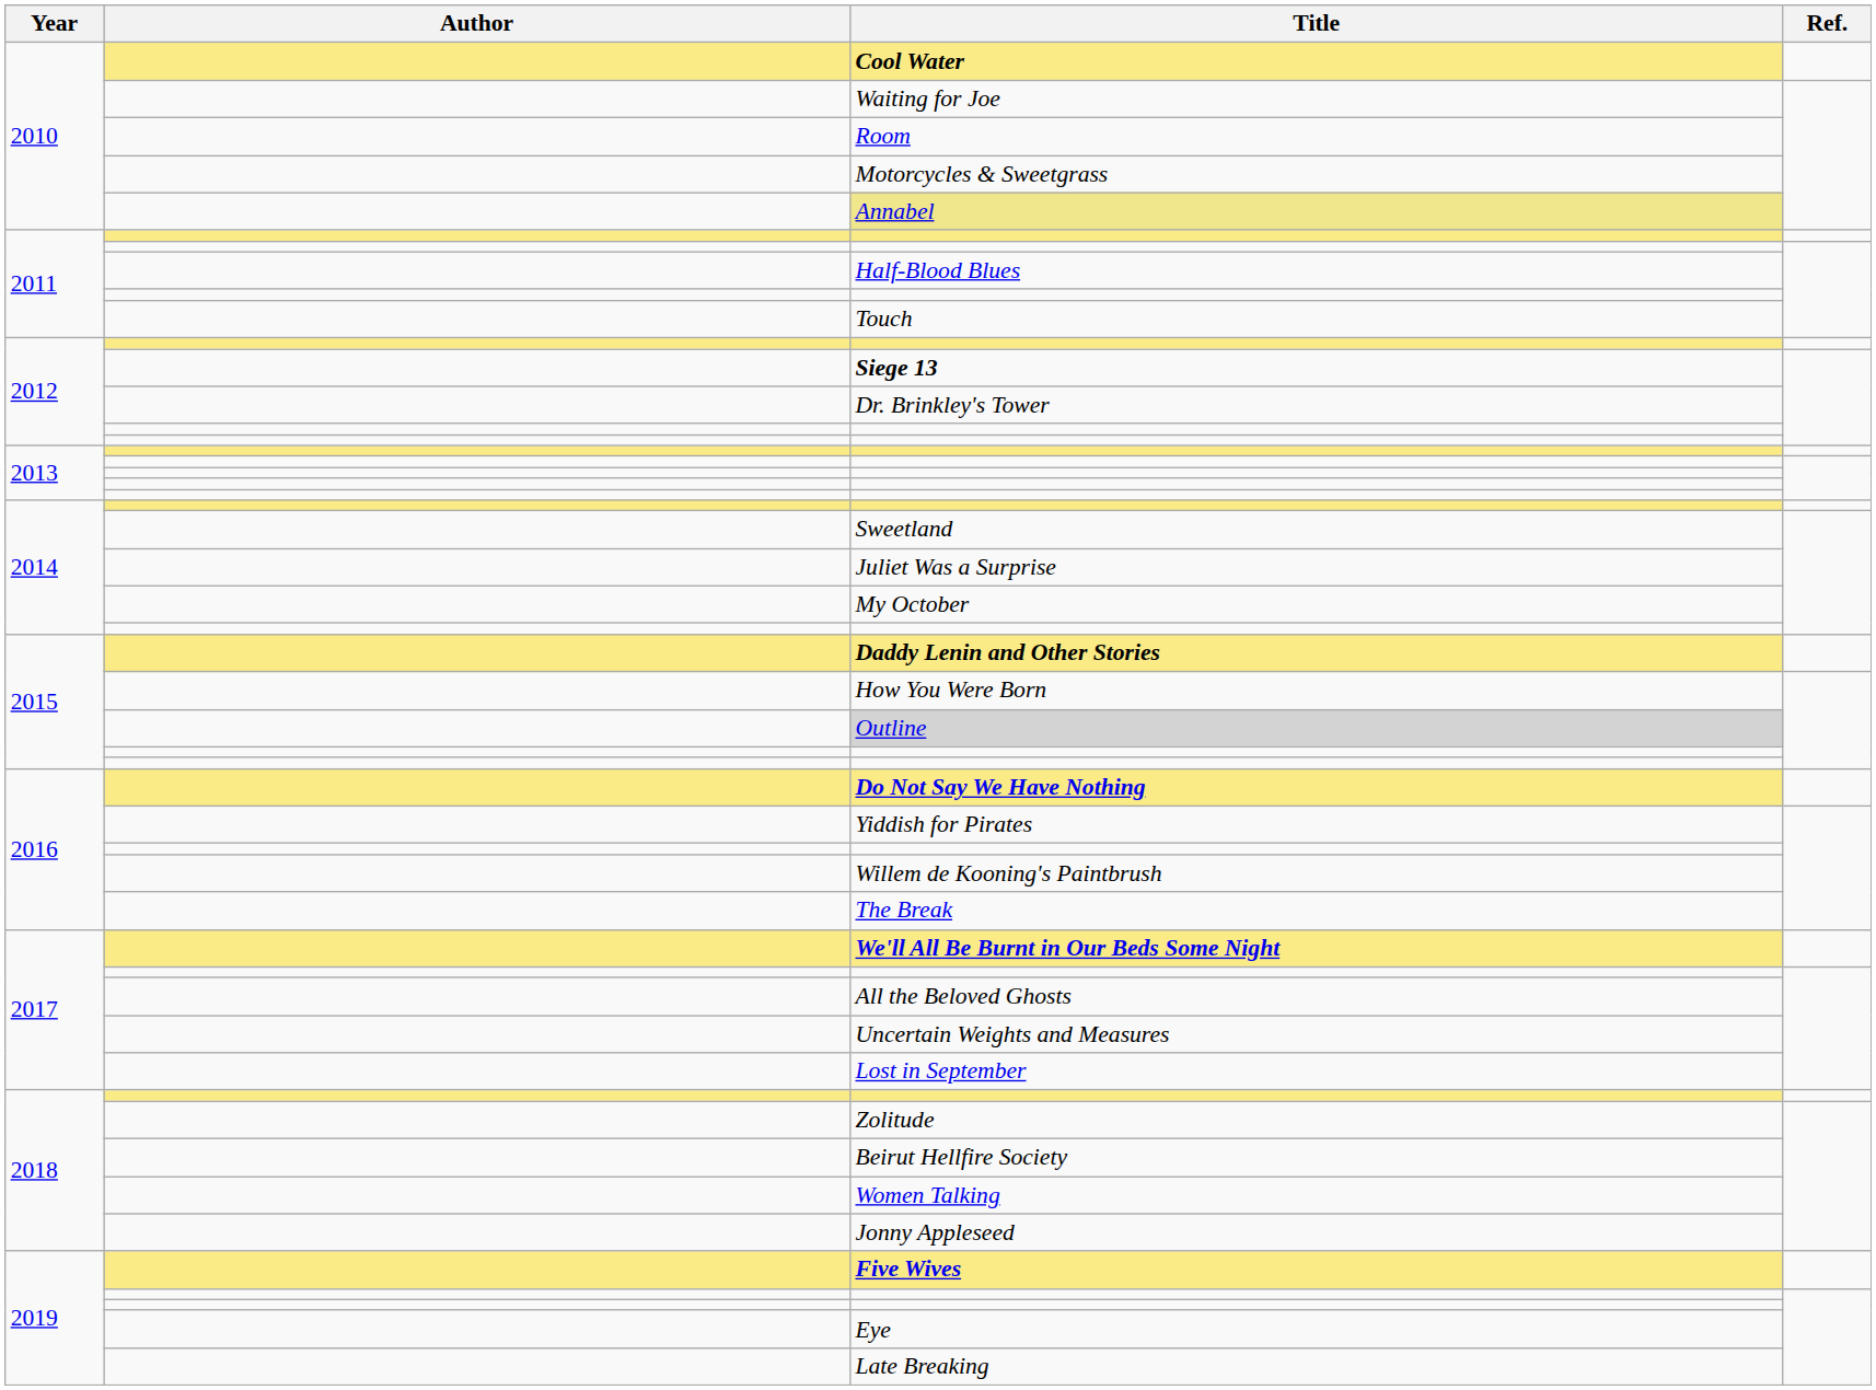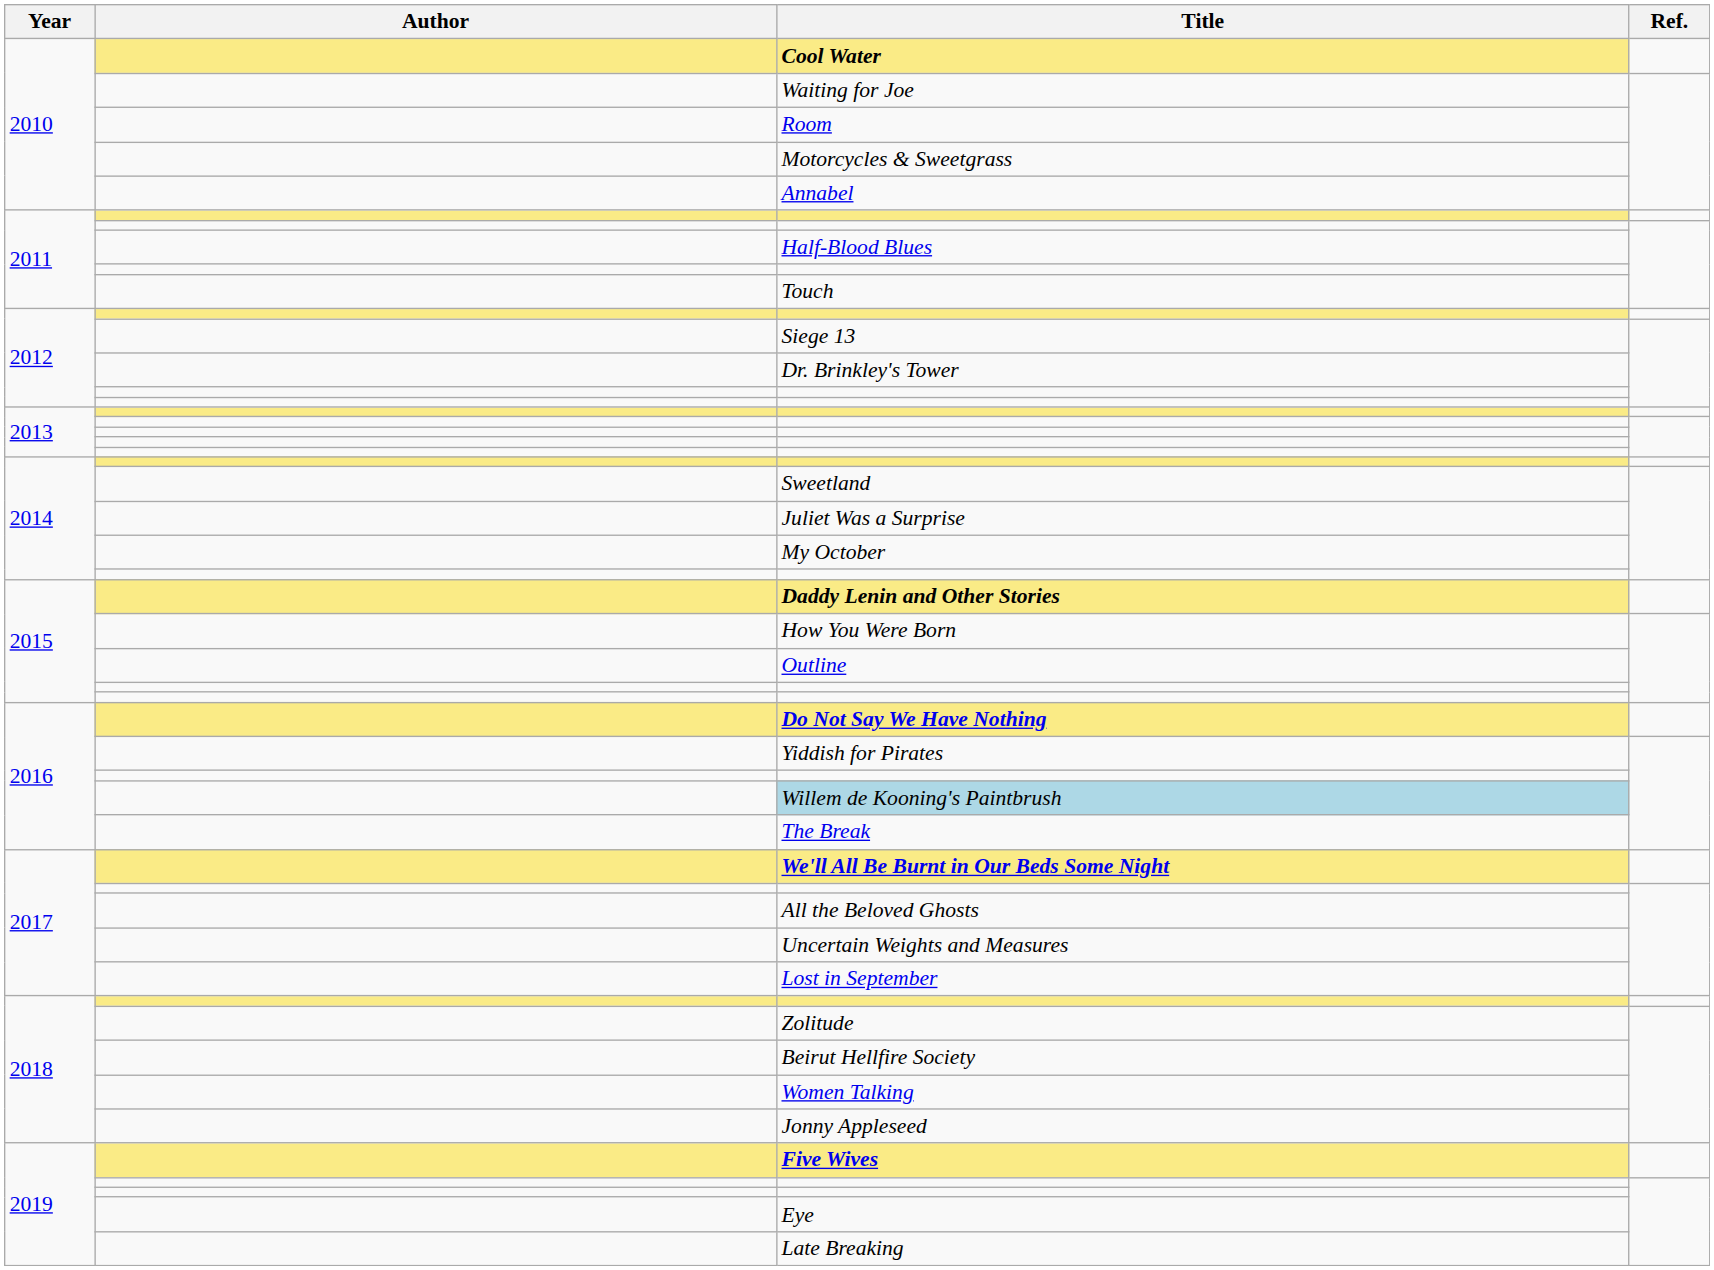Annabel | Title: khaki background -> no background
Siege 13 | Title: bold -> normal
Outline | Title: lightgrey background -> no background
Willem de Kooning's Paintbrush | Title: no background -> lightblue background
